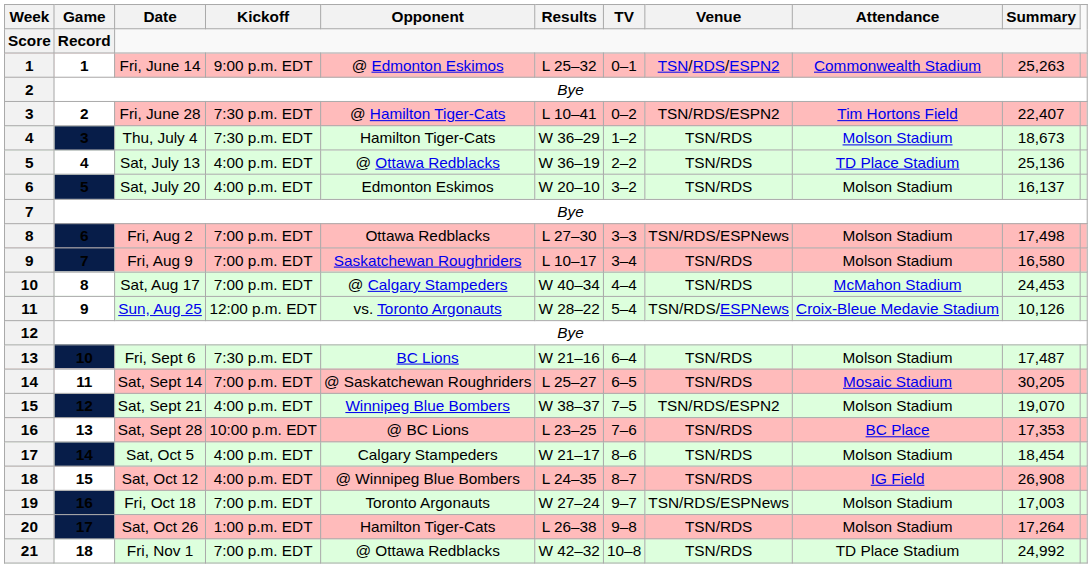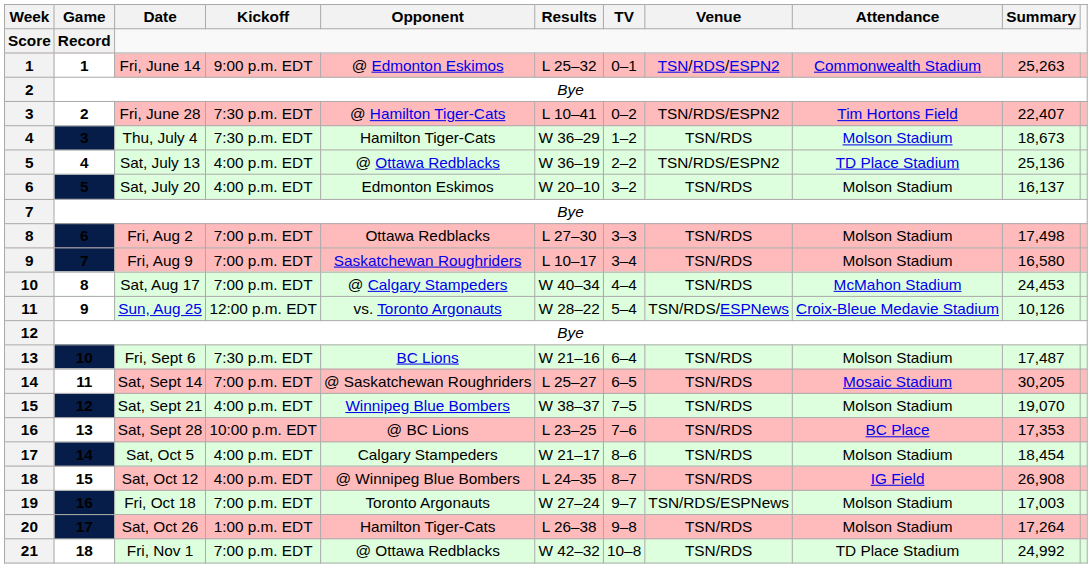Sat, July 13 | Venue: TSN/RDS -> TSN/RDS/ESPN2
Fri, Aug 2 | Venue: TSN/RDS/ESPNews -> TSN/RDS
Sat, Sept 21 | Venue: TSN/RDS/ESPN2 -> TSN/RDS
